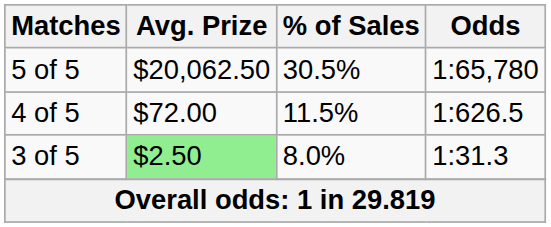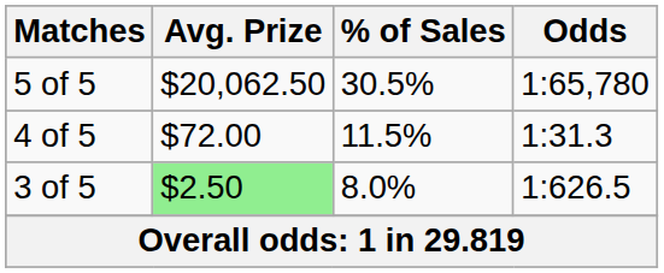4 of 5 | Odds: 1:626.5 -> 1:31.3
3 of 5 | Odds: 1:31.3 -> 1:626.5
